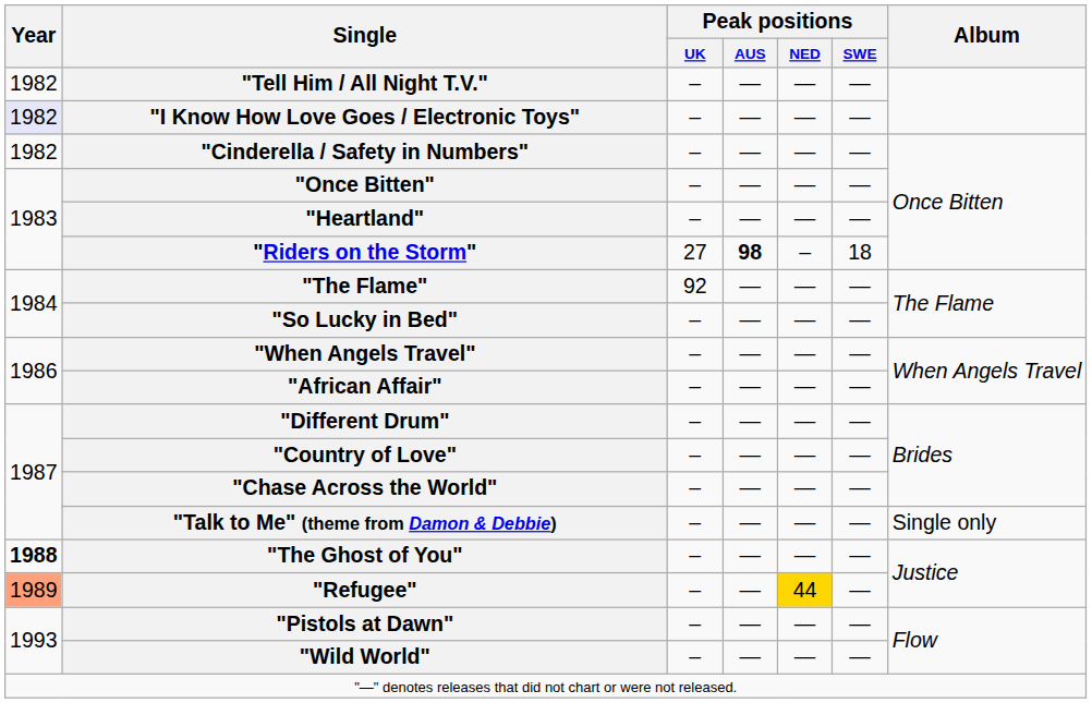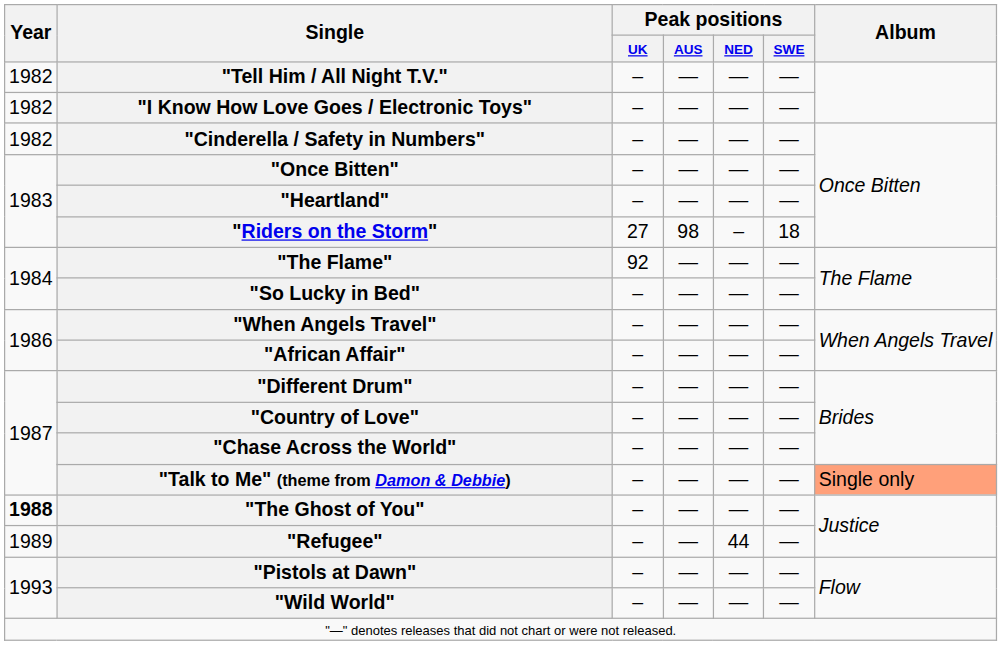"I Know How Love Goes / Electronic Toys" | Year: lavender background -> no background
"Riders on the Storm" | Peak positions / AUS: bold -> normal
"Talk to Me" (theme from Damon & Debbie) | Album: no background -> lightsalmon background
"Refugee" | Year: lightsalmon background -> no background
"Refugee" | Peak positions / NED: gold background -> no background
